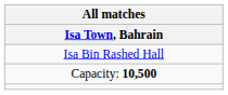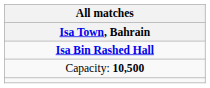row 3 | column 1: normal -> bold
